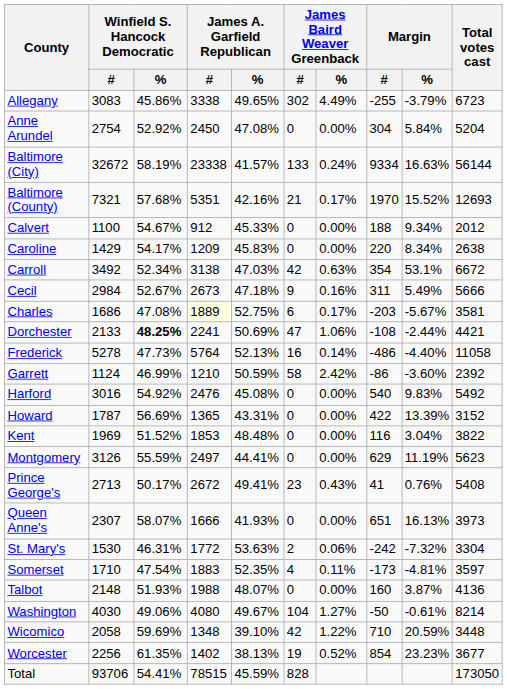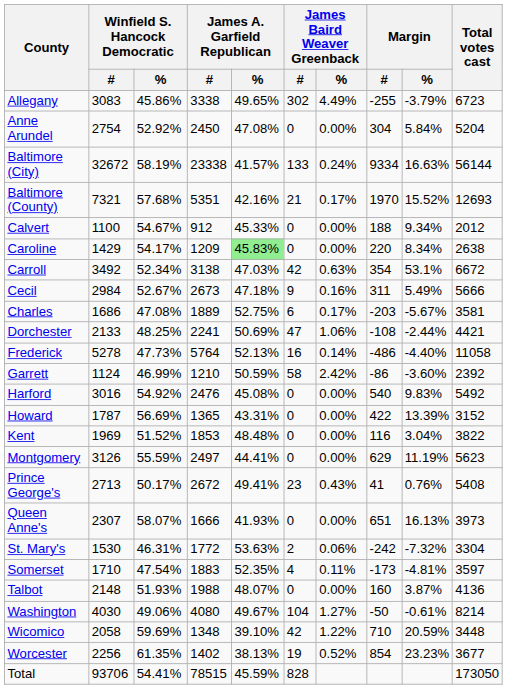Caroline | James A. Garfield Republican / %: no background -> lightgreen background
Charles | James A. Garfield Republican / #: lightyellow background -> no background
Dorchester | Winfield S. Hancock Democratic / %: bold -> normal
